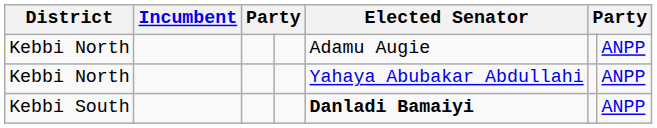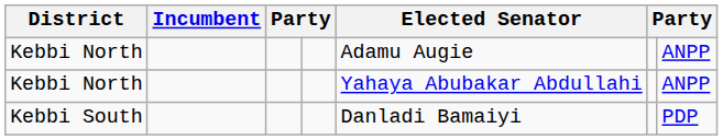Kebbi South | Elected Senator: bold -> normal
Kebbi South | column 7: ANPP -> PDP
